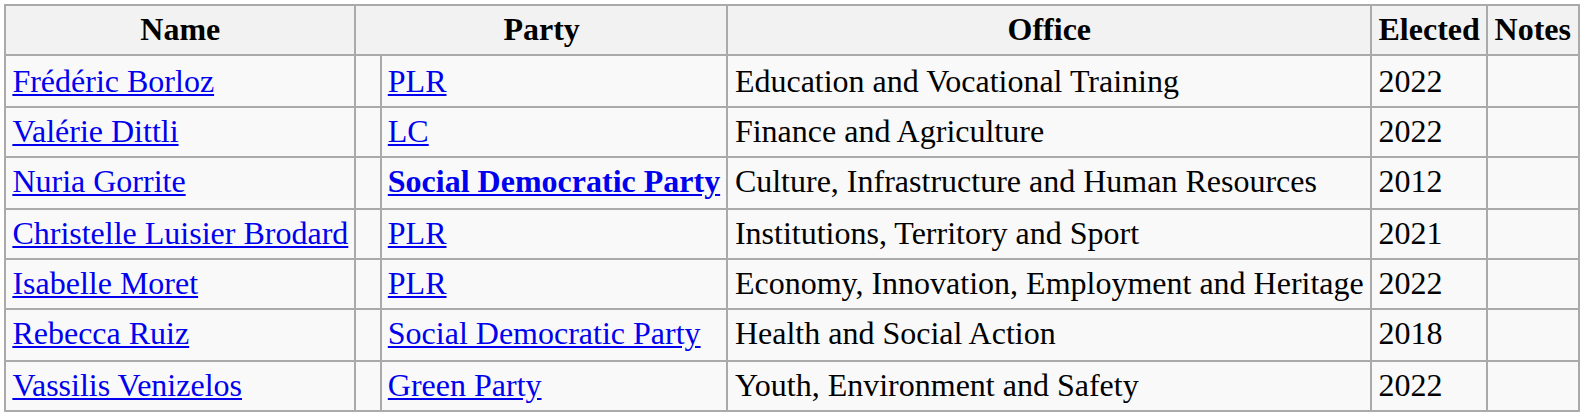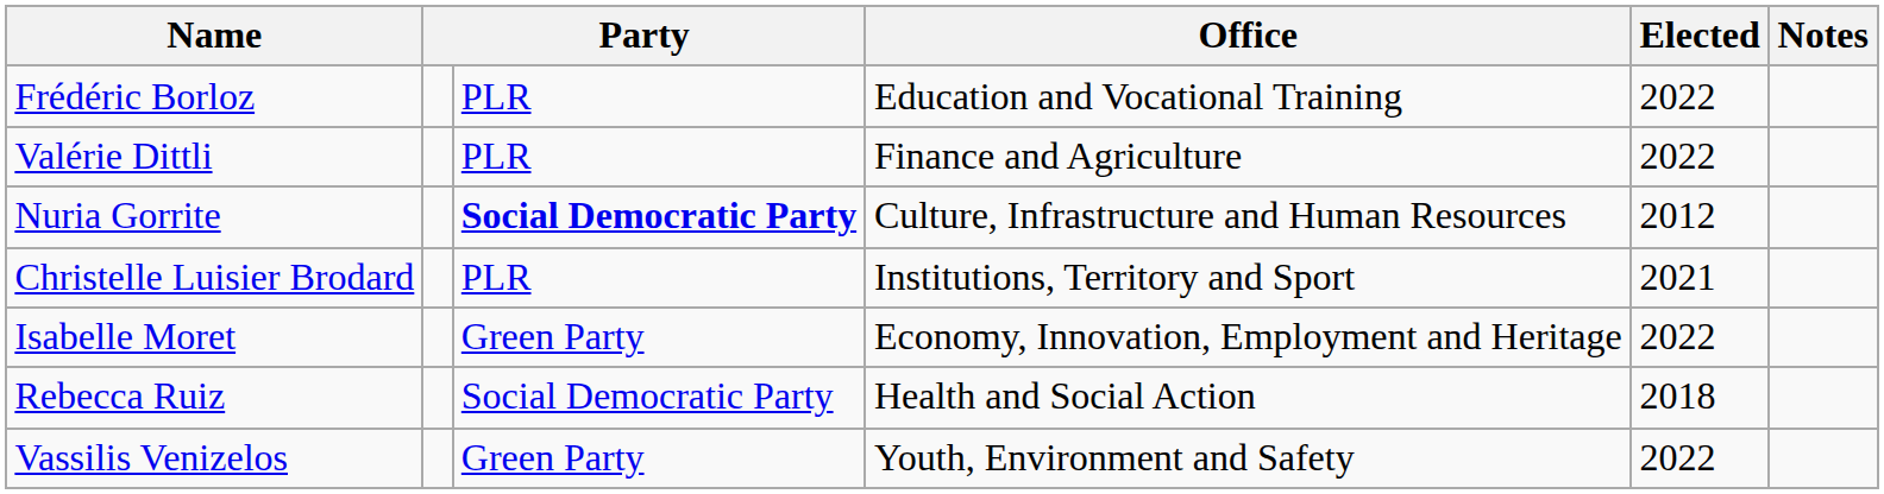Valérie Dittli | column 3: LC -> PLR
Isabelle Moret | column 3: PLR -> Green Party
